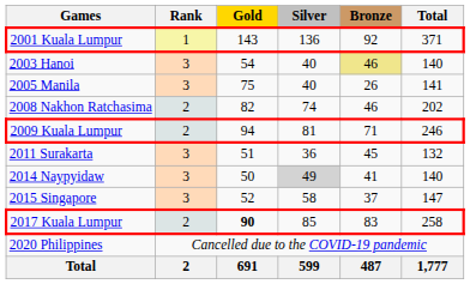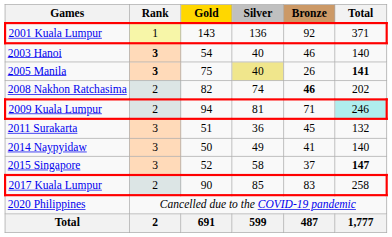2003 Hanoi | Rank: normal -> bold
2003 Hanoi | Bronze: khaki background -> no background
2005 Manila | Rank: normal -> bold
2005 Manila | Silver: no background -> khaki background
2005 Manila | Total: normal -> bold
2008 Nakhon Ratchasima | Bronze: normal -> bold
2009 Kuala Lumpur | Total: no background -> paleturquoise background
2014 Naypyidaw | Silver: lightgrey background -> no background
2015 Singapore | Total: normal -> bold
2017 Kuala Lumpur | Gold: bold -> normal
